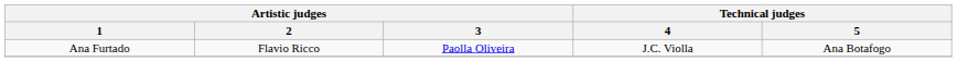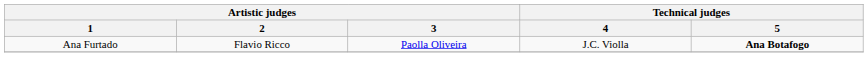Ana Furtado | Technical judges / 5: normal -> bold
